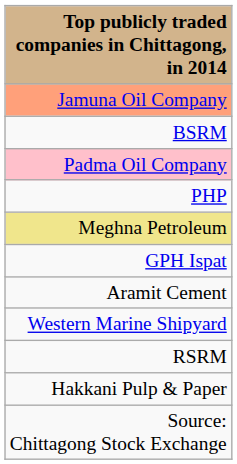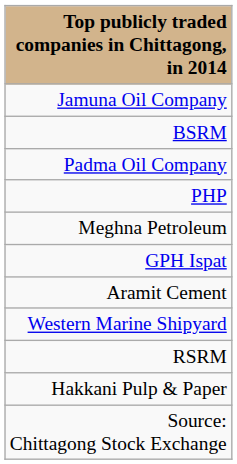Jamuna Oil Company | column 1: lightsalmon background -> no background
Padma Oil Company | column 1: pink background -> no background
Meghna Petroleum | column 1: khaki background -> no background
